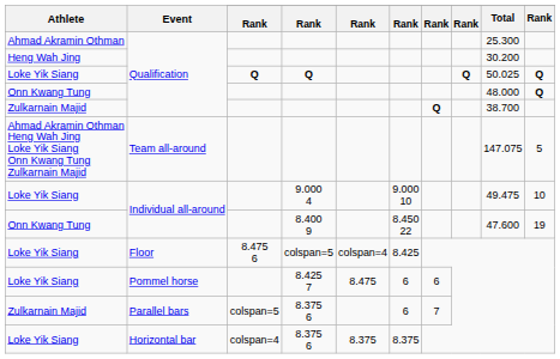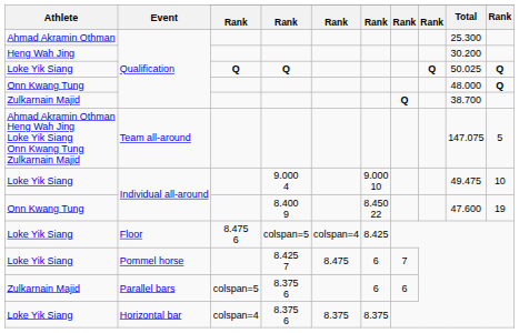Pommel horse | column 7: 6 -> 7
Parallel bars | column 7: 7 -> 6
